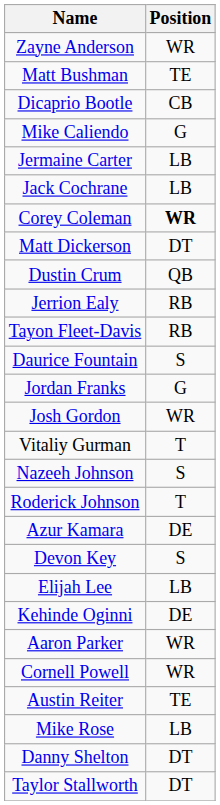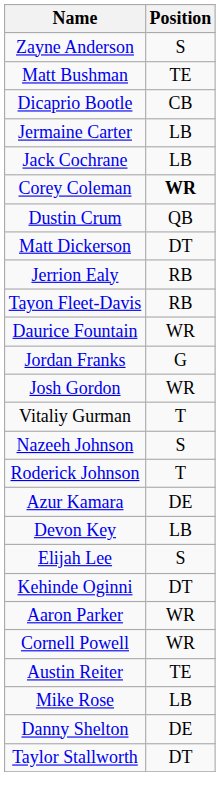Zayne Anderson | Position: WR -> S
- row: Mike Caliendo | G
rows swapped: Dustin Crum <-> Matt Dickerson
Daurice Fountain | Position: S -> WR
Devon Key | Position: S -> LB
Elijah Lee | Position: LB -> S
Kehinde Oginni | Position: DE -> DT
Danny Shelton | Position: DT -> DE
